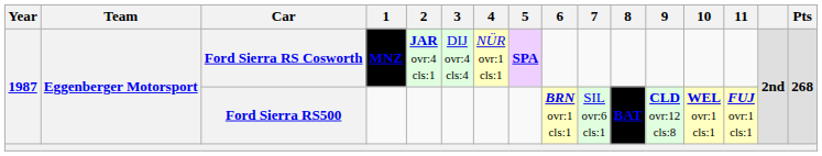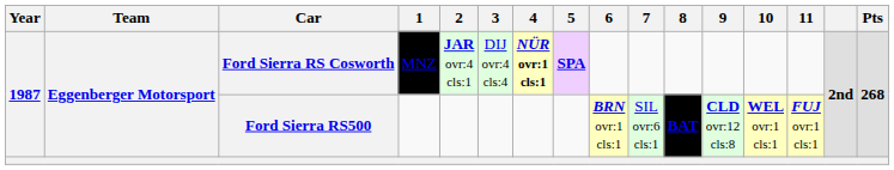Ford Sierra RS Cosworth | 1: bold -> normal
Ford Sierra RS Cosworth | 4: normal -> bold
